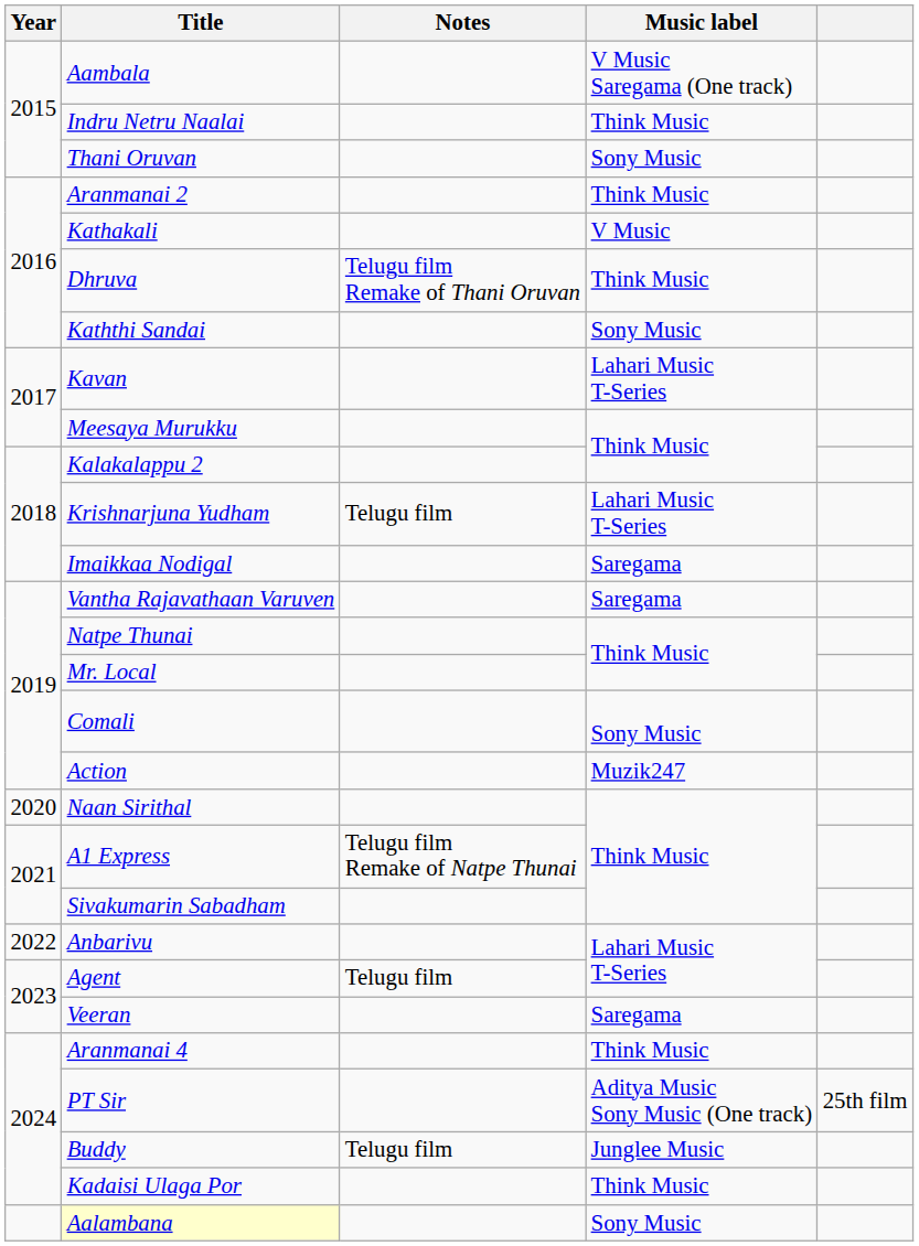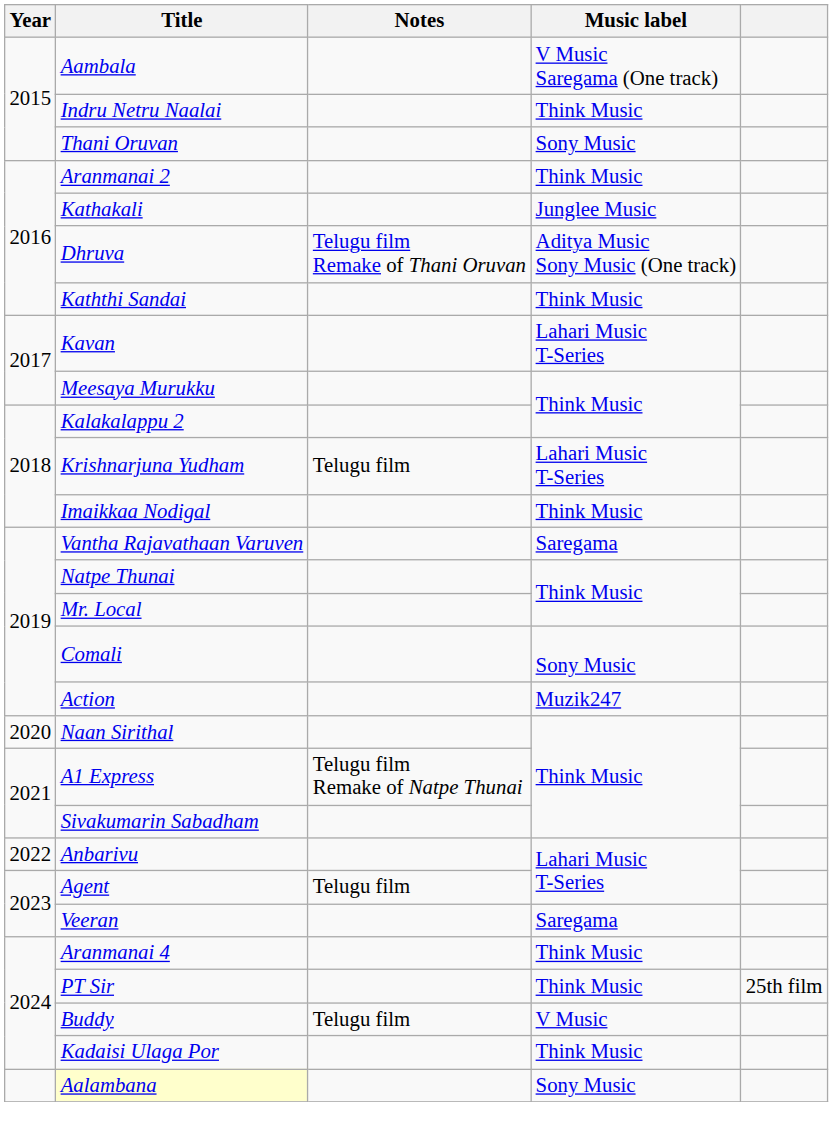Kathakali | Music label: V Music -> Junglee Music
Dhruva | Music label: Think Music -> Aditya Music Sony Music (One track)
Kaththi Sandai | Music label: Sony Music -> Think Music
Imaikkaa Nodigal | Music label: Saregama -> Think Music
PT Sir | Music label: Aditya Music Sony Music (One track) -> Think Music
Buddy | Music label: Junglee Music -> V Music
